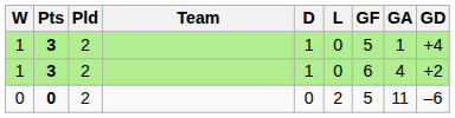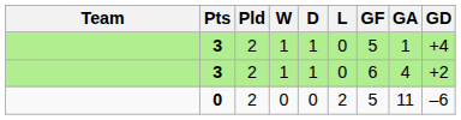columns swapped: Team <-> W
